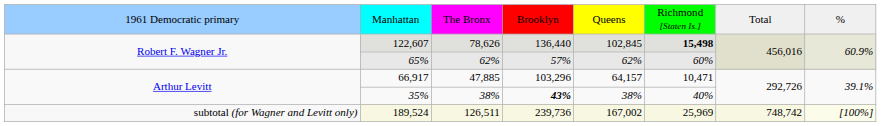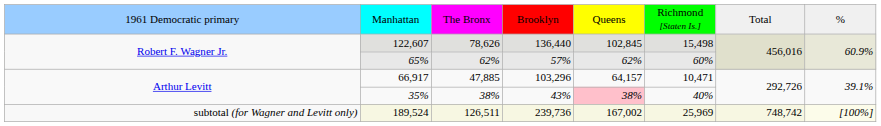122,607 | column 6: bold -> normal
35% | column 4: bold -> normal
35% | column 5: no background -> pink background
